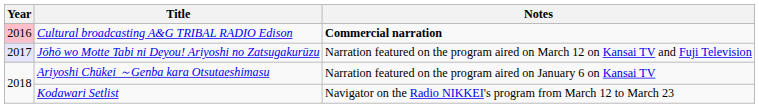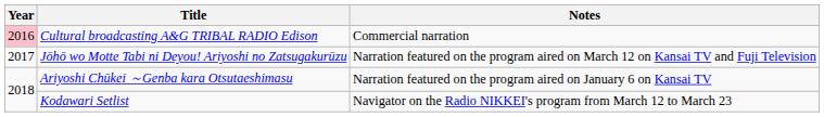Cultural broadcasting A&G TRIBAL RADIO Edison | Notes: bold -> normal
Jōhō wo Motte Tabi ni Deyou! Ariyoshi no Zatsugakurūzu | Year: lavender background -> no background
